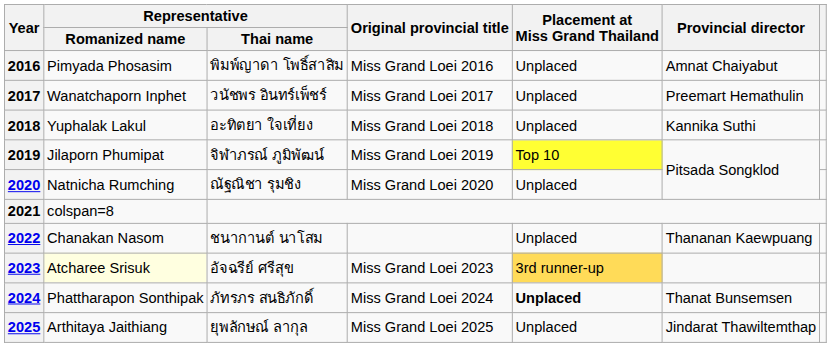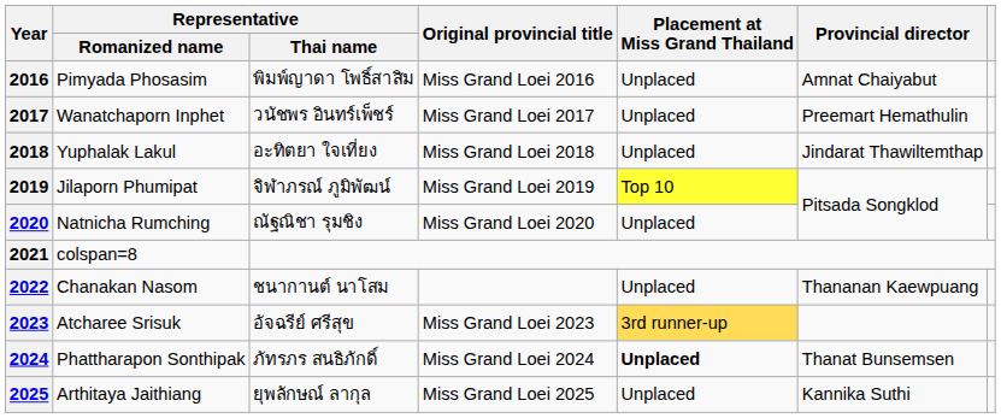2018 | Provincial director: Kannika Suthi -> Jindarat Thawiltemthap
2023 | Representative / Romanized name: lightyellow background -> no background
2025 | Provincial director: Jindarat Thawiltemthap -> Kannika Suthi
